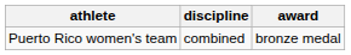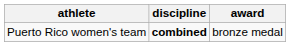row 2 | discipline: normal -> bold
